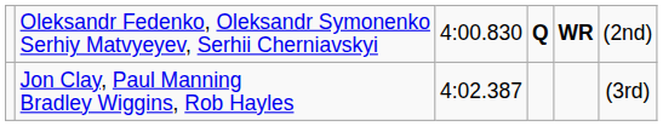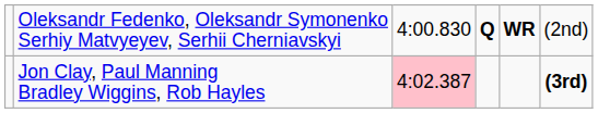Jon Clay, Paul Manning Bradley Wiggins, Rob Hayles | column 3: no background -> pink background
Jon Clay, Paul Manning Bradley Wiggins, Rob Hayles | column 6: normal -> bold
